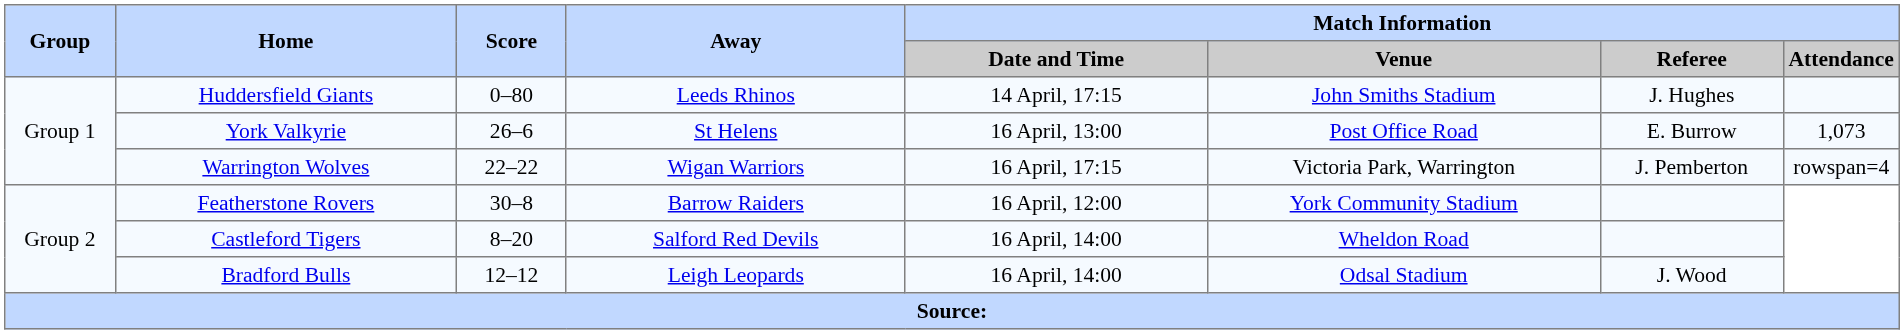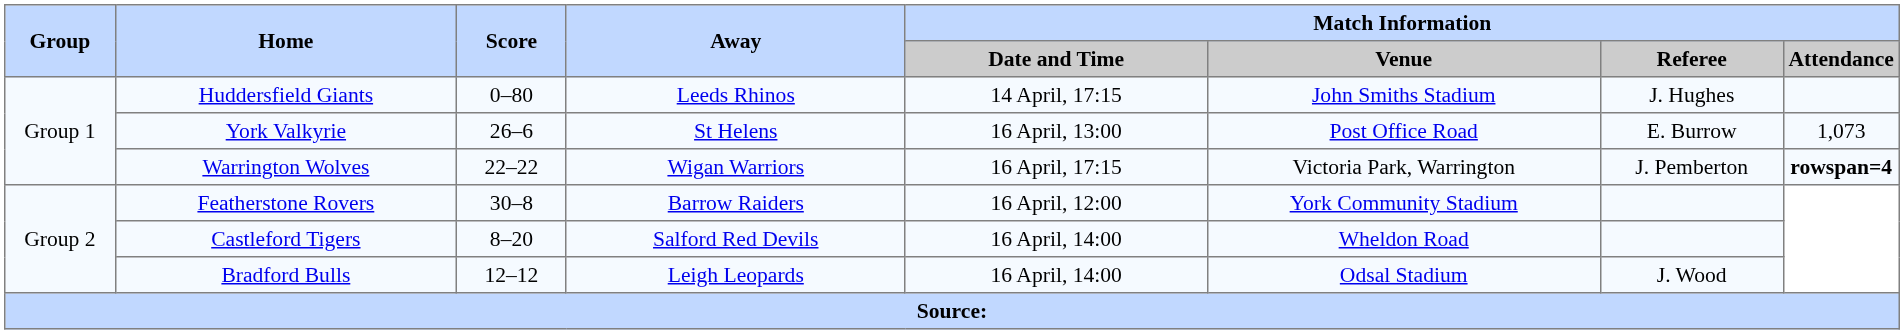Warrington Wolves | Match Information / Attendance: normal -> bold
